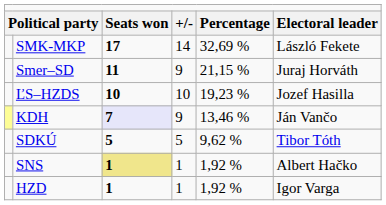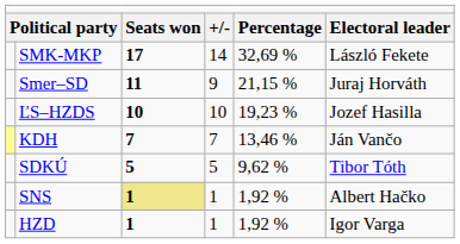KDH | column 3: lavender background -> no background
KDH | column 4: 9 -> 7
